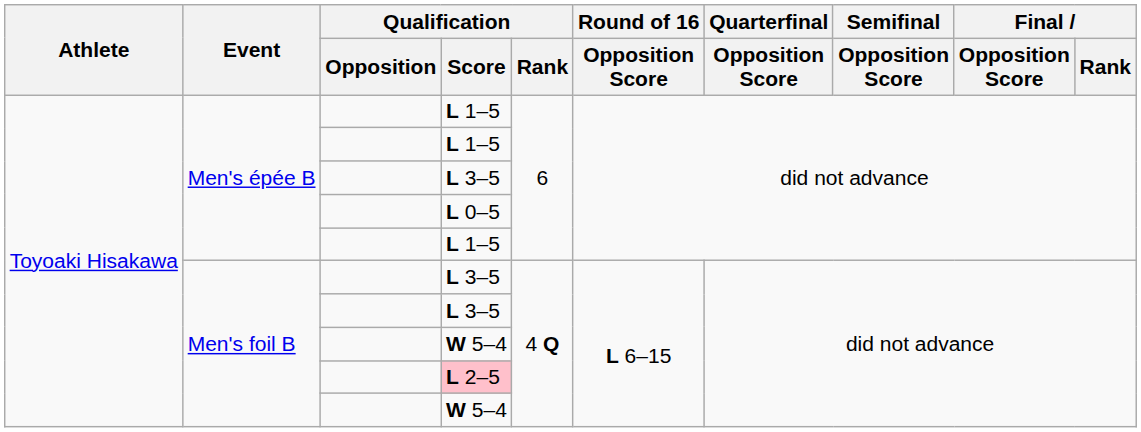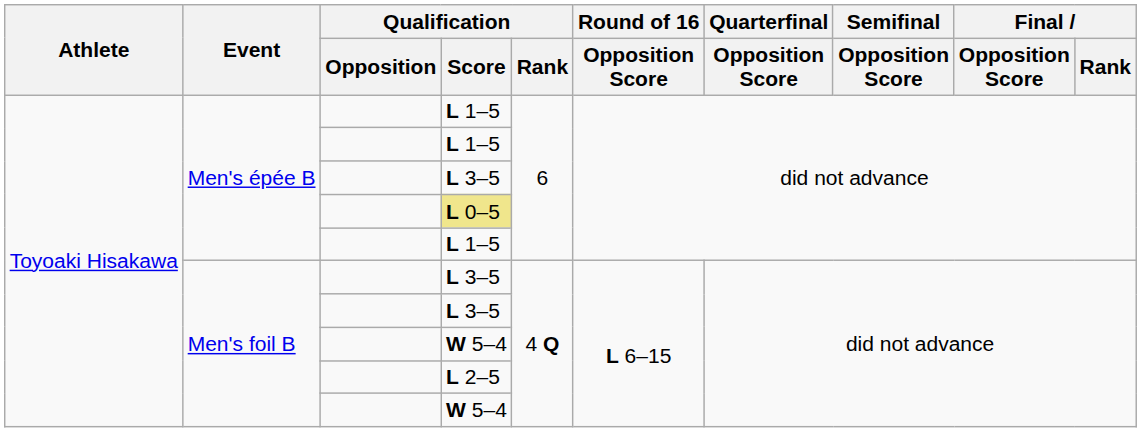L 0–5 | Qualification / Score: no background -> khaki background
L 2–5 | Qualification / Score: pink background -> no background
